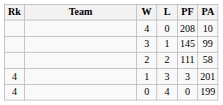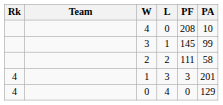row 6 | PA: 199 -> 129
